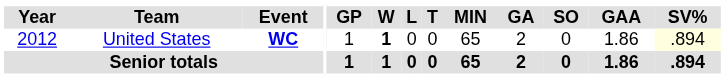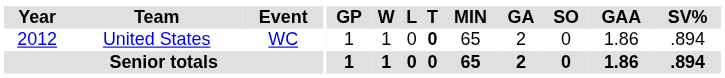United States | Event: bold -> normal
United States | W: bold -> normal
United States | T: normal -> bold
United States | SV%: lightyellow background -> no background
